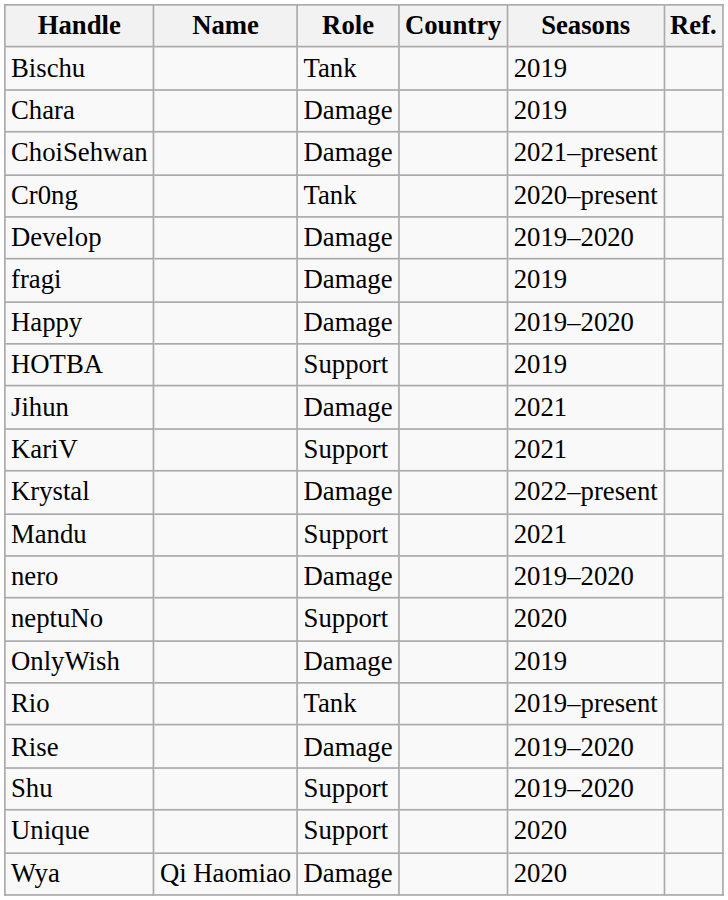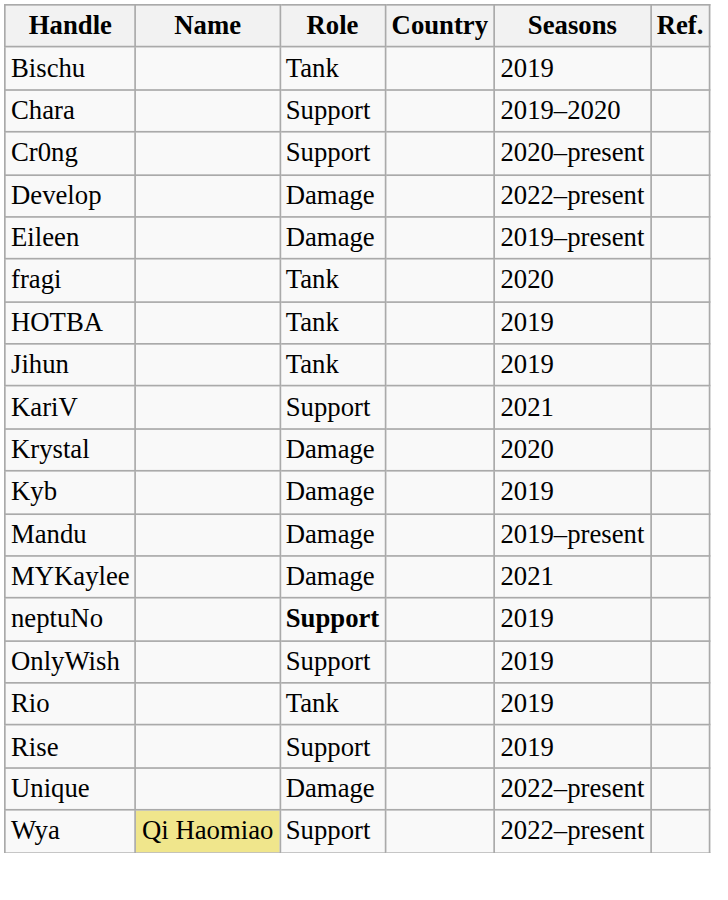Chara | Role: Damage -> Support
Chara | Seasons: 2019 -> 2019–2020
- row: ChoiSehwan | Damage | 2021–present
Cr0ng | Role: Tank -> Support
Develop | Seasons: 2019–2020 -> 2022–present
+ row: Eileen | Damage | 2019–present
fragi | Role: Damage -> Tank
fragi | Seasons: 2019 -> 2020
- row: Happy | Damage | 2019–2020
HOTBA | Role: Support -> Tank
Jihun | Role: Damage -> Tank
Jihun | Seasons: 2021 -> 2019
Krystal | Seasons: 2022–present -> 2020
+ row: Kyb | Damage | 2019
Mandu | Role: Support -> Damage
Mandu | Seasons: 2021 -> 2019–present
+ row: MYKaylee | Damage | 2021
- row: nero | Damage | 2019–2020
neptuNo | Role: normal -> bold
neptuNo | Seasons: 2020 -> 2019
OnlyWish | Role: Damage -> Support
Rio | Seasons: 2019–present -> 2019
Rise | Role: Damage -> Support
Rise | Seasons: 2019–2020 -> 2019
- row: Shu | Support | 2019–2020
Unique | Role: Support -> Damage
Unique | Seasons: 2020 -> 2022–present
Wya | Name: no background -> khaki background
Wya | Role: Damage -> Support
Wya | Seasons: 2020 -> 2022–present
